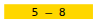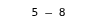row 1 | column 1: gold background -> no background
